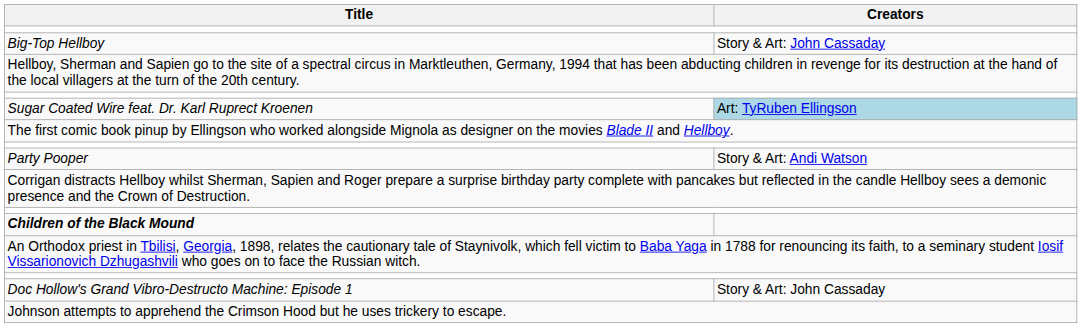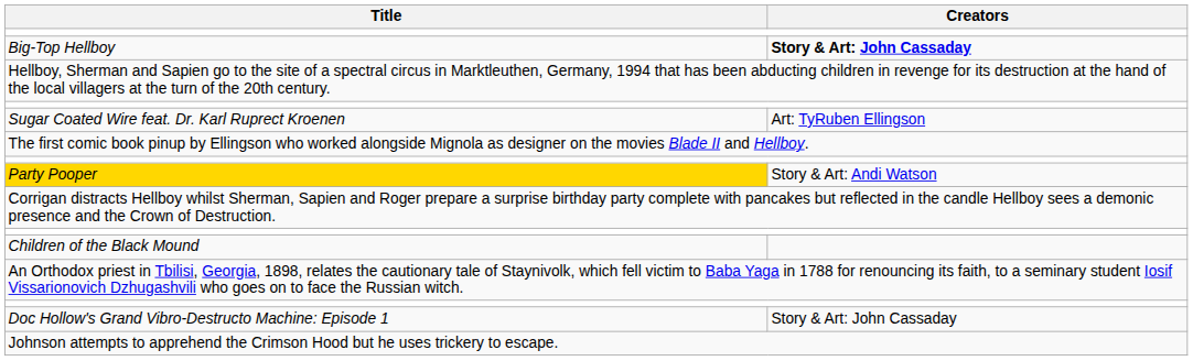Big-Top Hellboy | Creators: normal -> bold
Sugar Coated Wire feat. Dr. Karl Ruprect Kroenen | Creators: lightblue background -> no background
Party Pooper | Title: no background -> gold background
Children of the Black Mound | Title: bold -> normal
